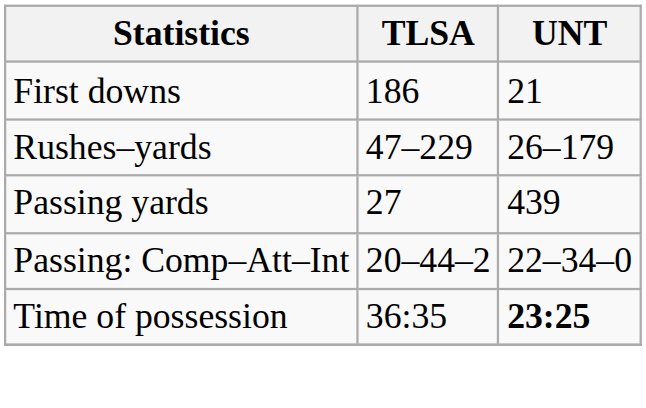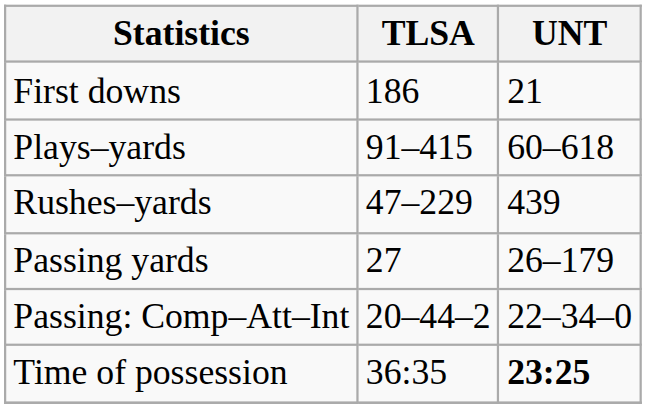+ row: Plays–yards | 91–415 | 60–618
Rushes–yards | UNT: 26–179 -> 439
Passing yards | UNT: 439 -> 26–179
